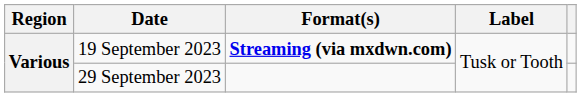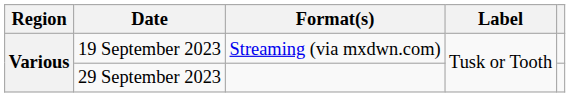19 September 2023 | Format(s): bold -> normal
